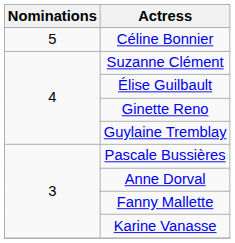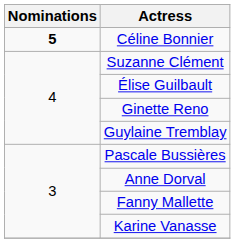Céline Bonnier | Nominations: normal -> bold
